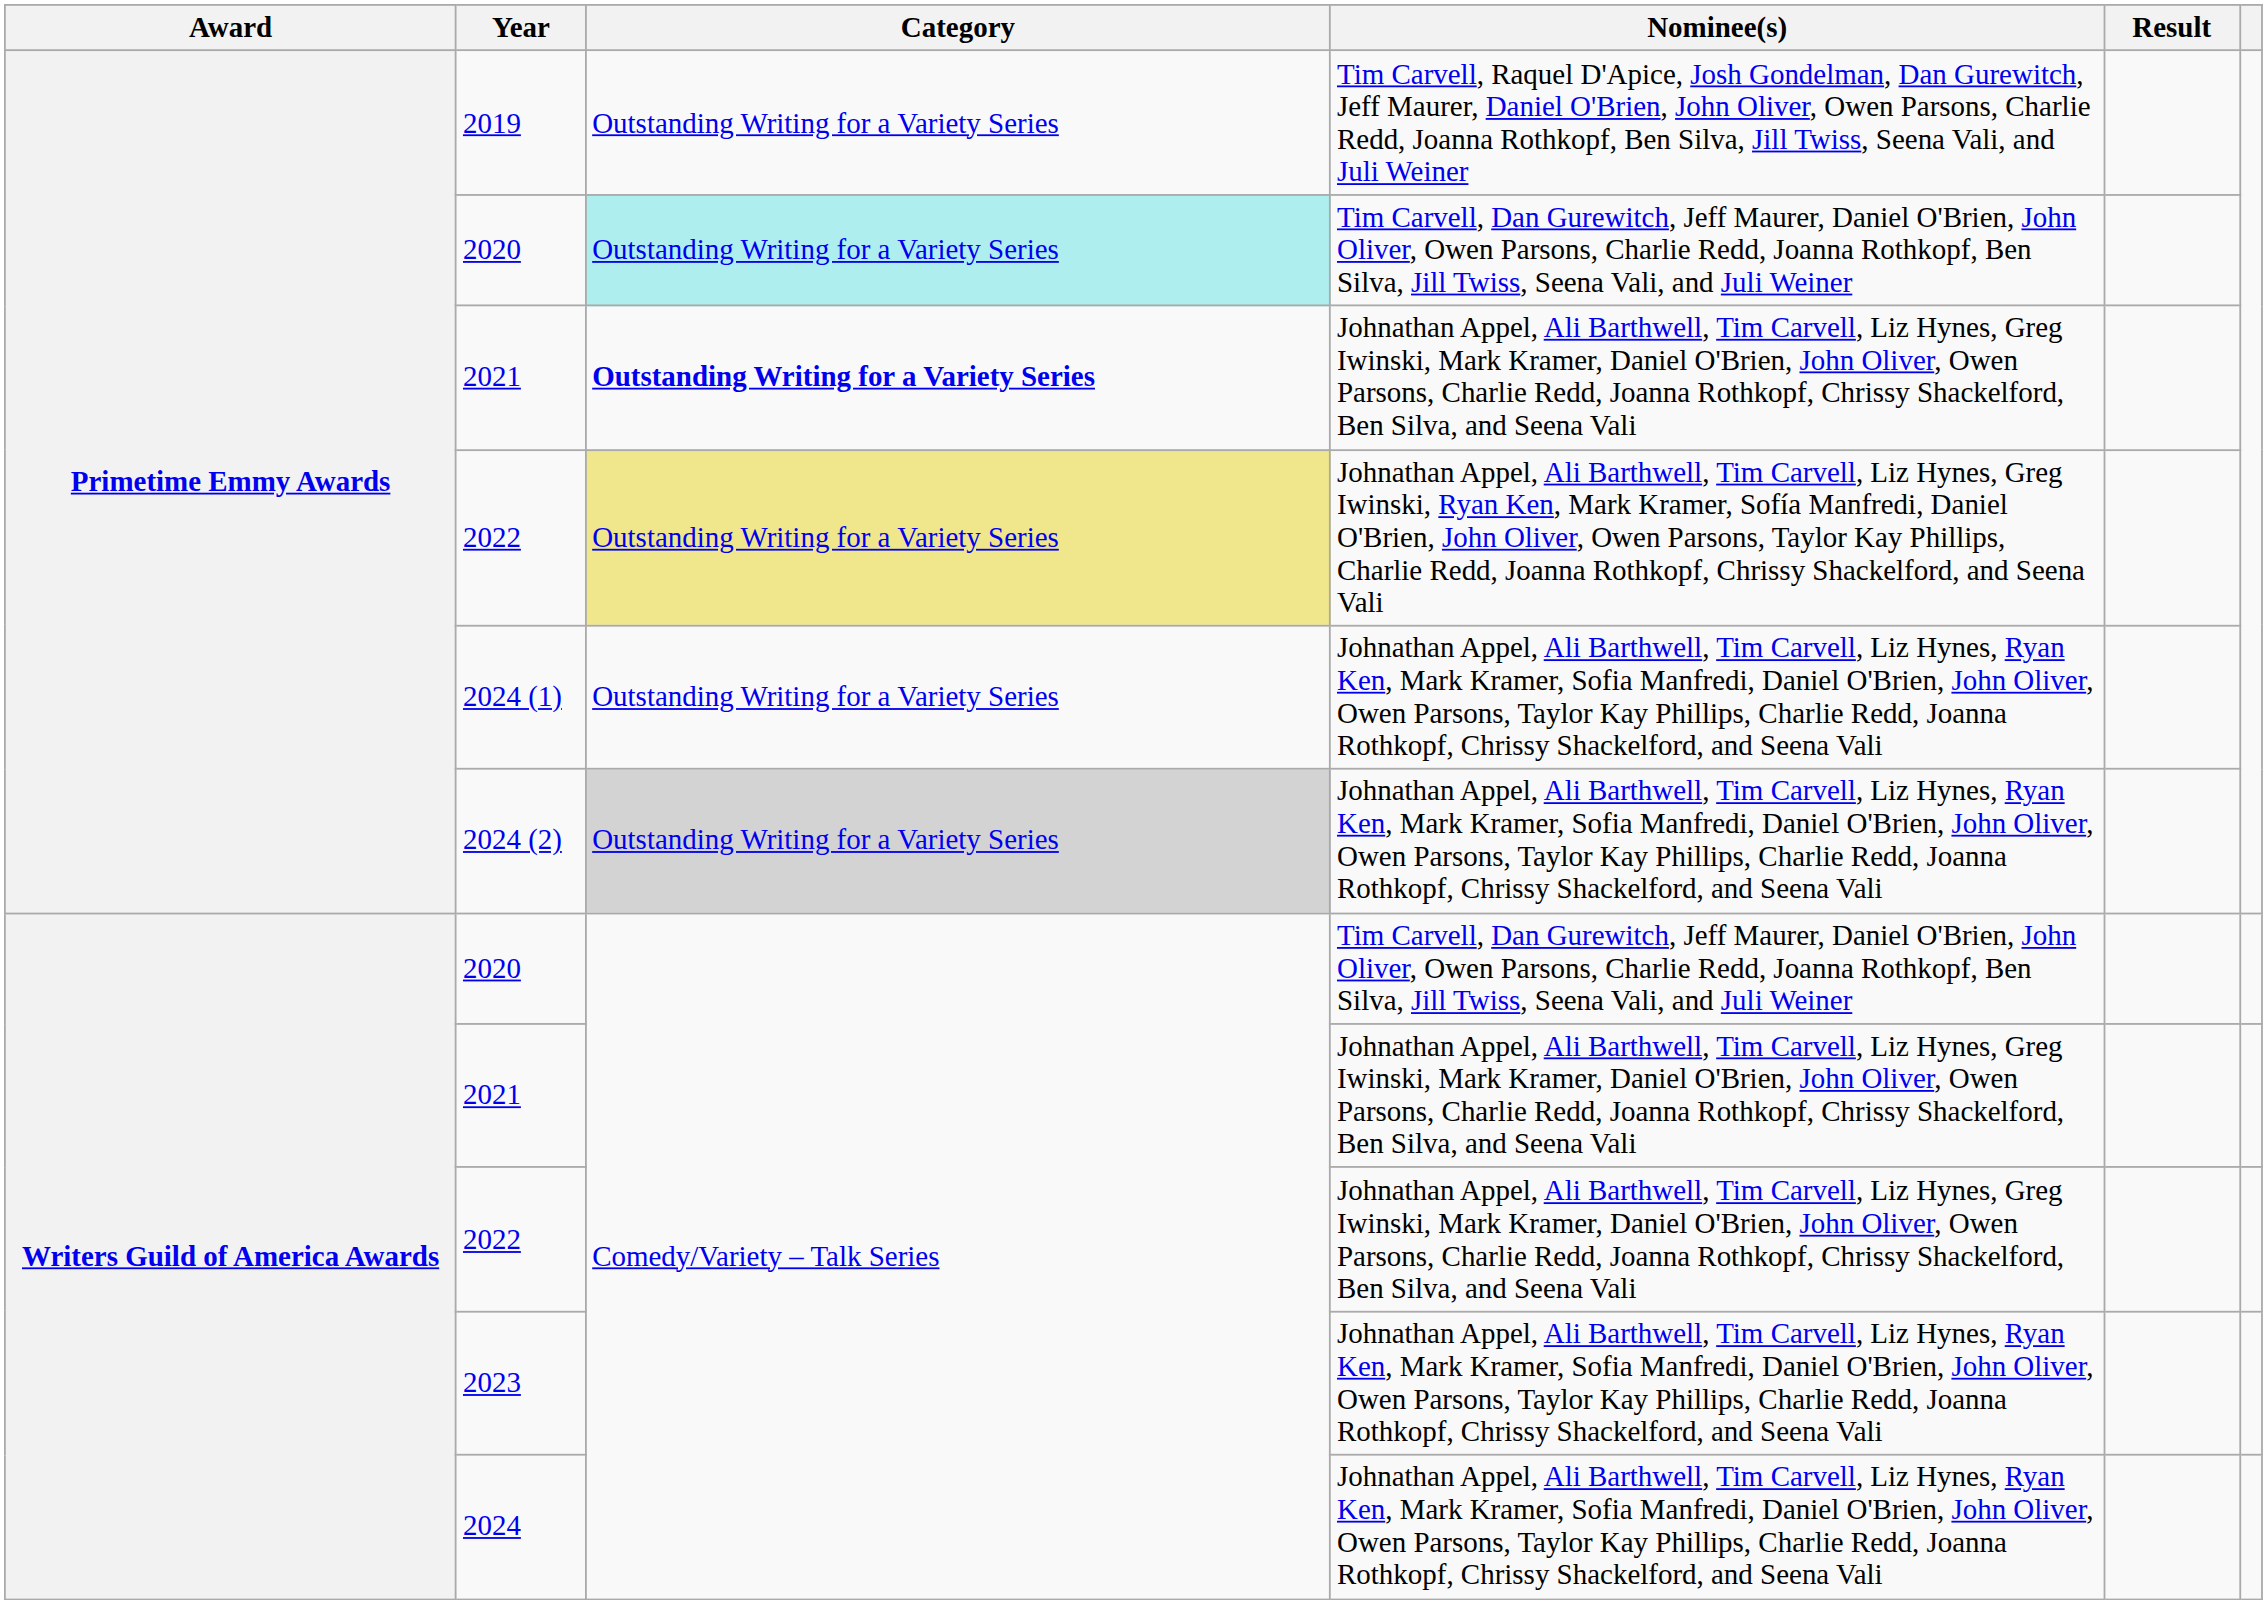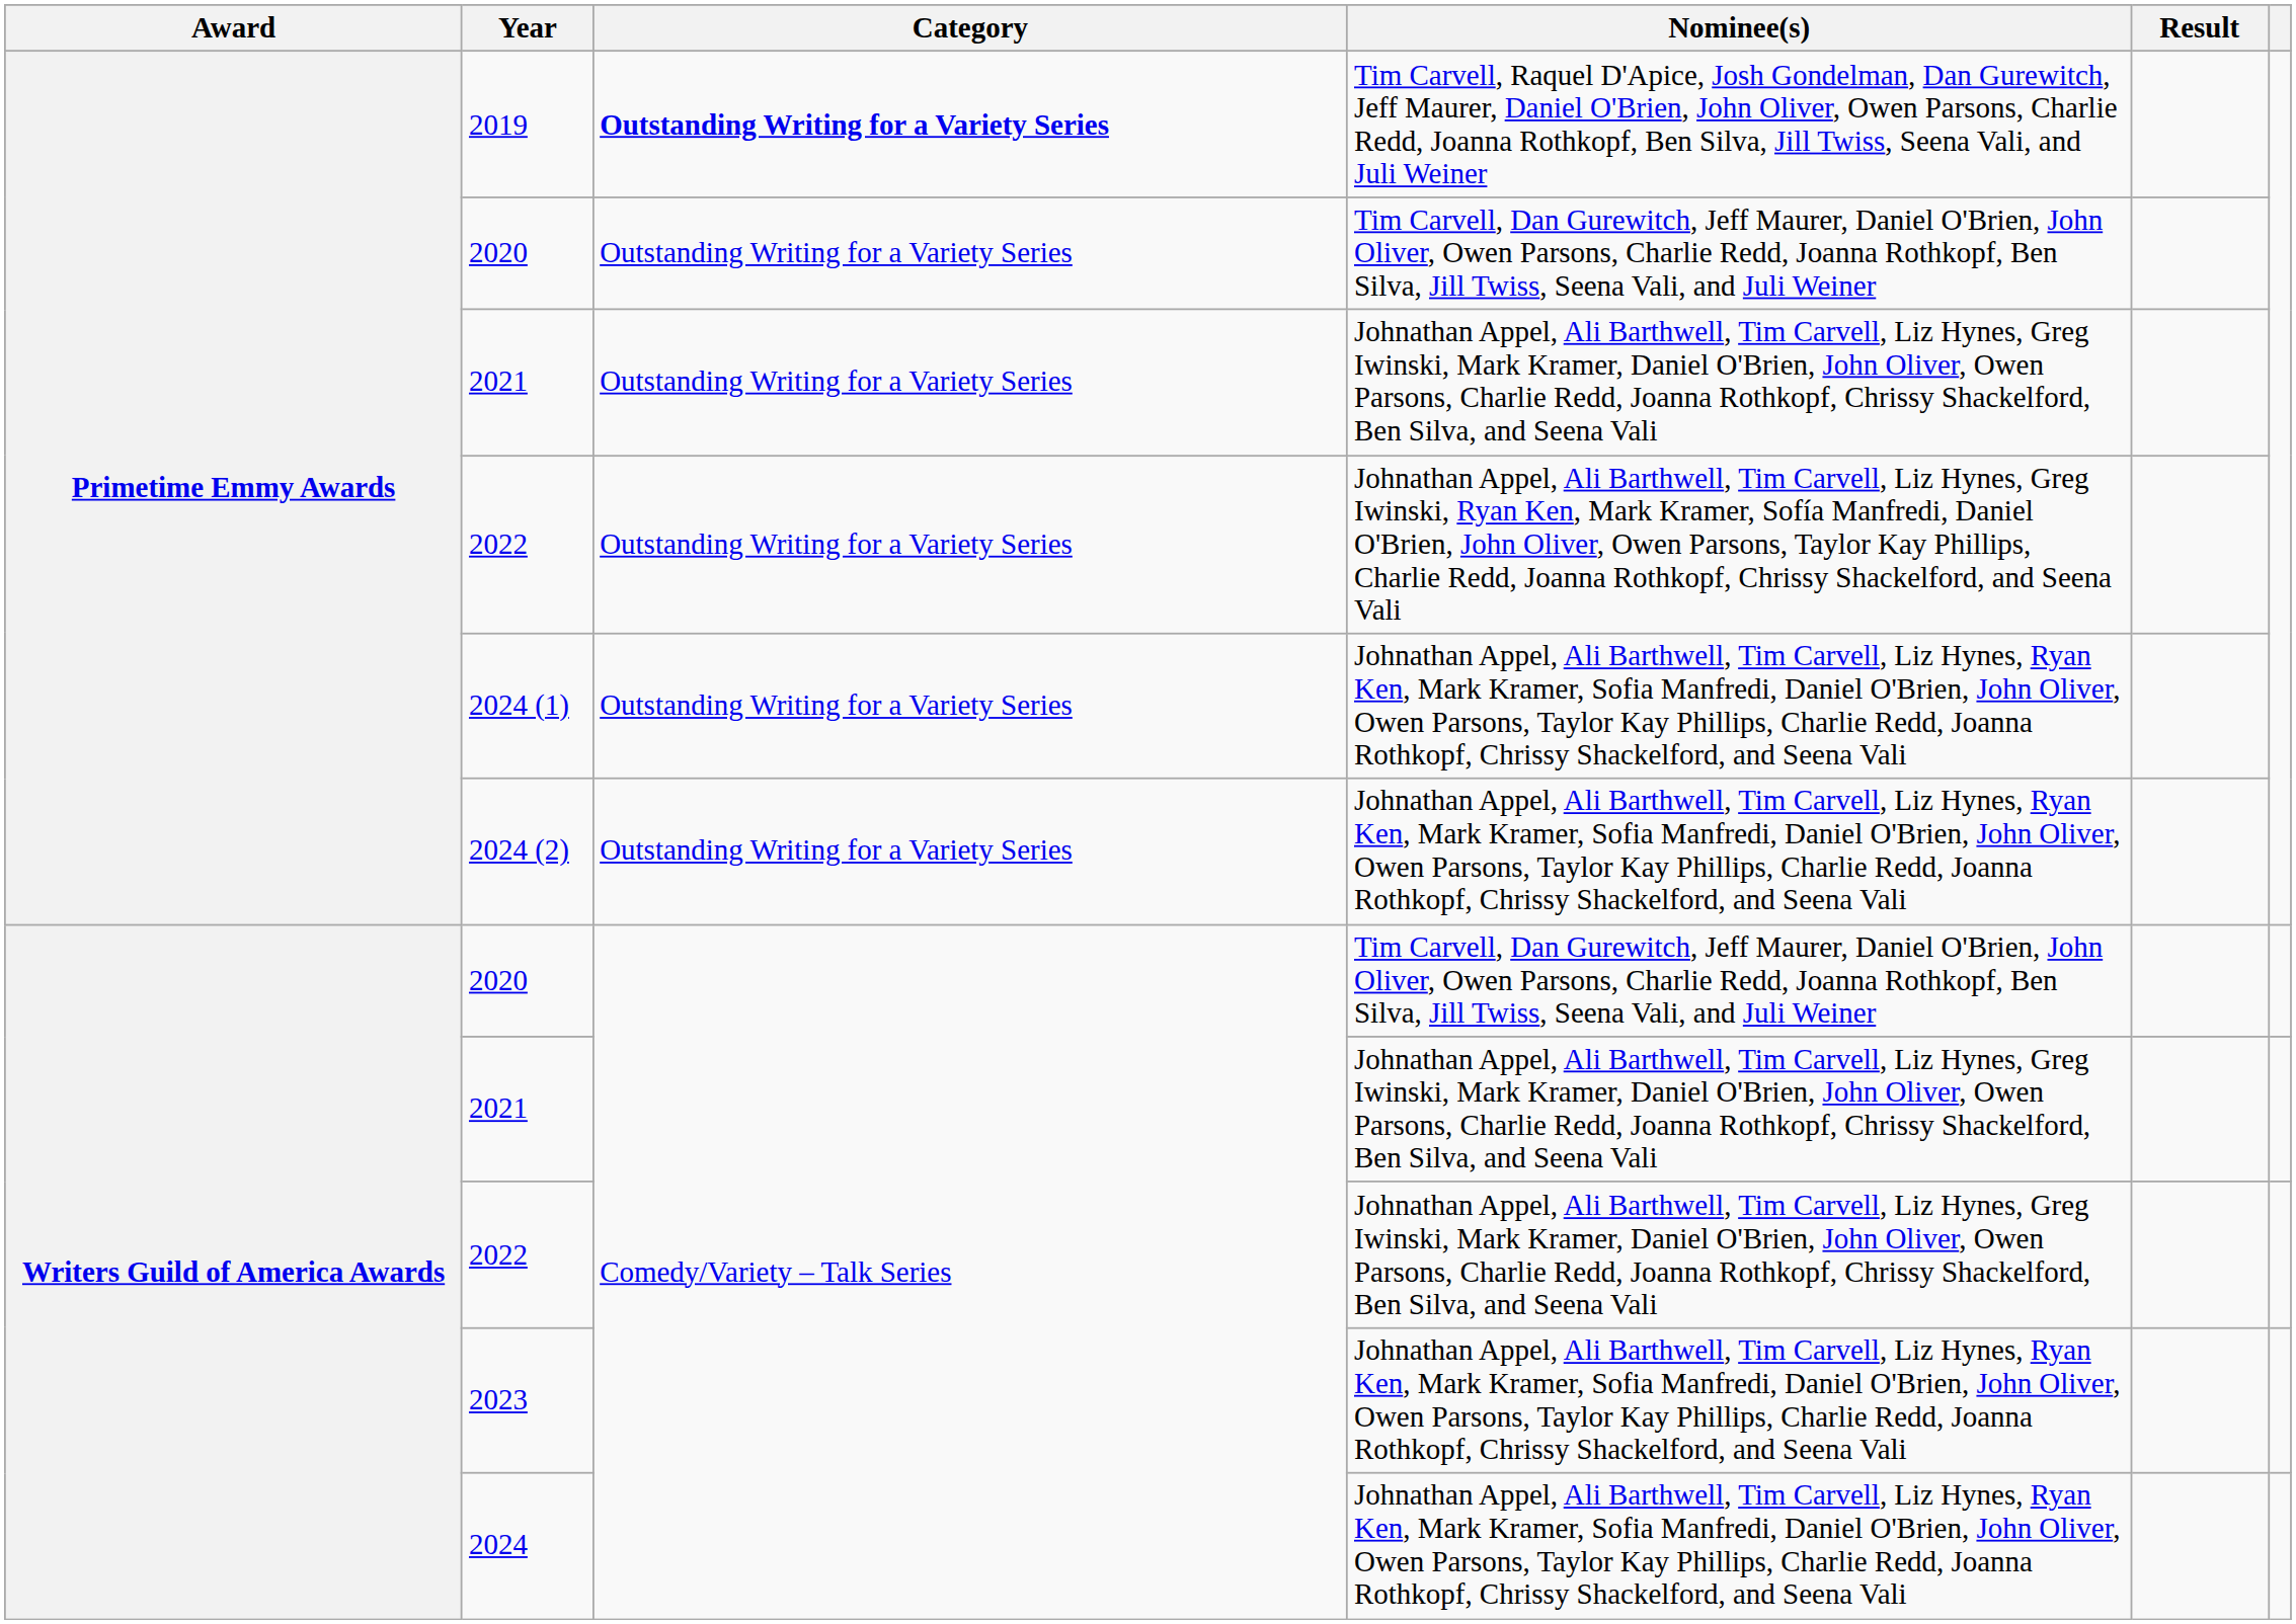2019 | Category: normal -> bold
Primetime Emmy Awards / 2020 | Category: paleturquoise background -> no background
Primetime Emmy Awards / 2021 | Category: bold -> normal
Primetime Emmy Awards / 2022 | Category: khaki background -> no background
2024 (2) | Category: lightgrey background -> no background
